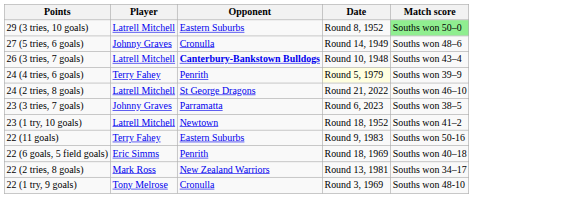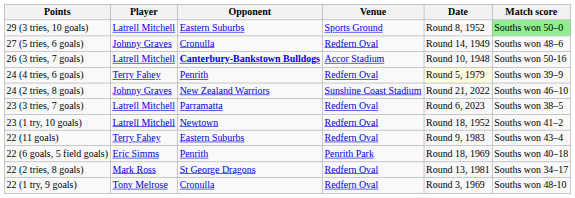+ column: Venue | Sports Ground | Redfern Oval | Accor Stadium | Redfern Oval | Sunshine Coast Stadium | Redfern Oval | Redfern Oval | Redfern Oval | Penrith Park | Redfern Oval | Redfern Oval
26 (3 tries, 7 goals) | Match score: Souths won 43–4 -> Souths won 50-16
24 (2 tries, 8 goals) | Player: Latrell Mitchell -> Johnny Graves
24 (2 tries, 8 goals) | Opponent: St George Dragons -> New Zealand Warriors
23 (3 tries, 7 goals) | Player: Johnny Graves -> Latrell Mitchell
22 (11 goals) | Match score: Souths won 50-16 -> Souths won 43–4
22 (2 tries, 8 goals) | Opponent: New Zealand Warriors -> St George Dragons
